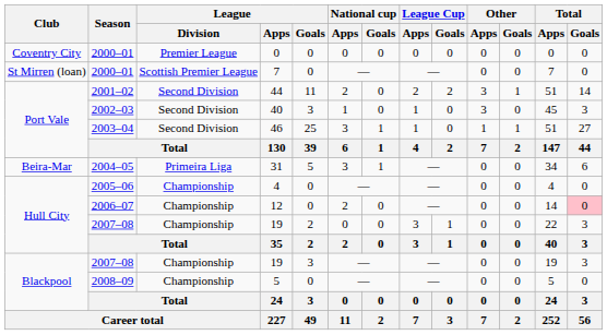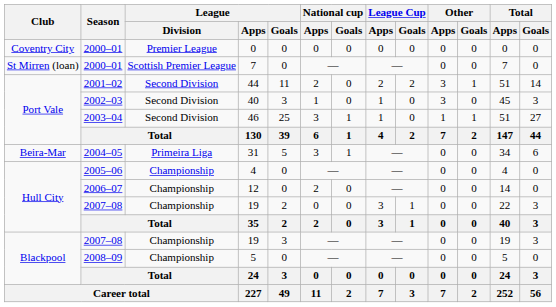12 | Total / Goals: pink background -> no background
